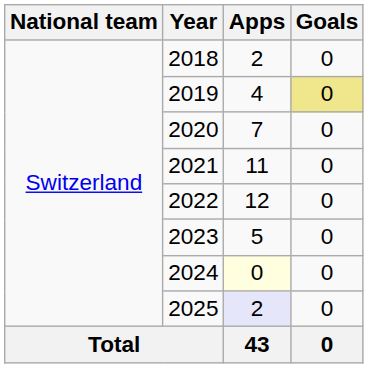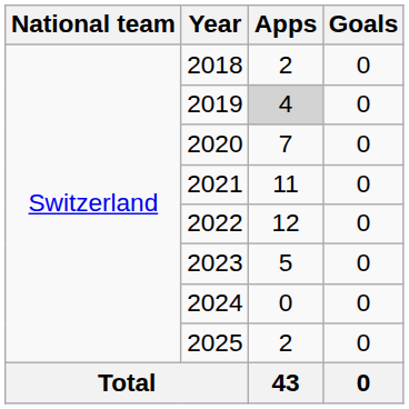2019 | Apps: no background -> lightgrey background
2019 | Goals: khaki background -> no background
2024 | Apps: lightyellow background -> no background
2025 | Apps: lavender background -> no background
